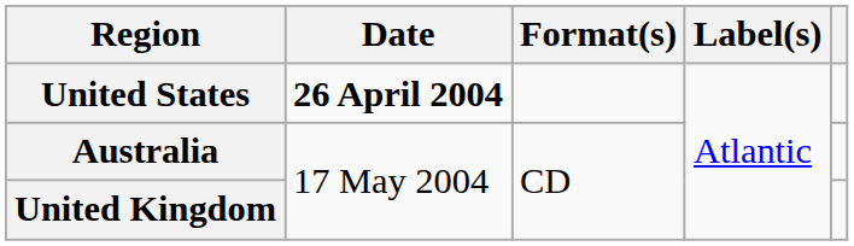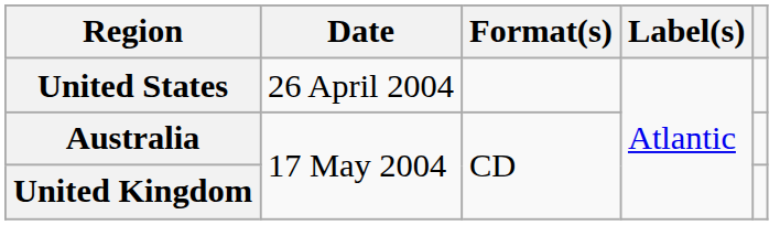United States | Date: bold -> normal
